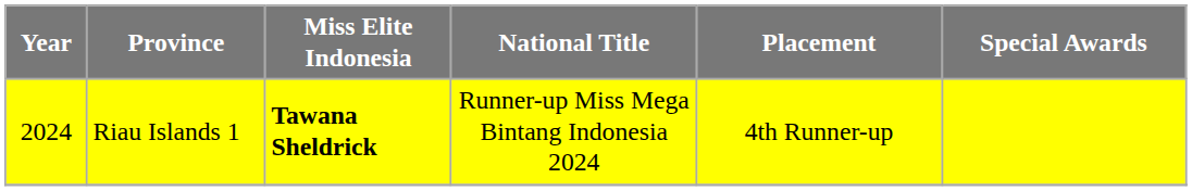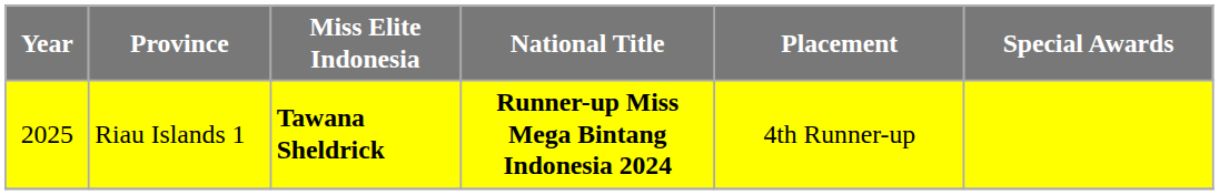Riau Islands 1 | Year: 2024 -> 2025
Riau Islands 1 | National Title: normal -> bold
